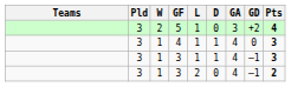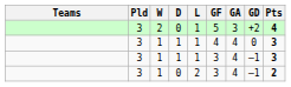columns swapped: D <-> GF
